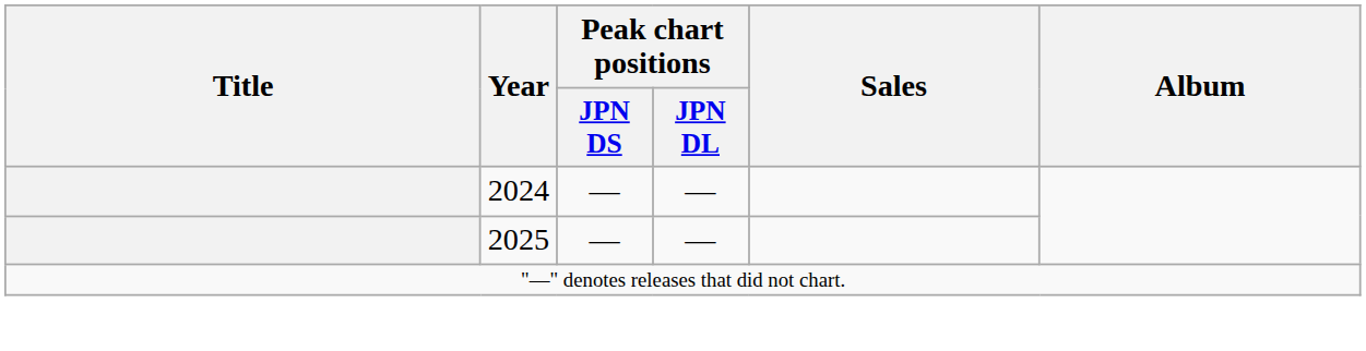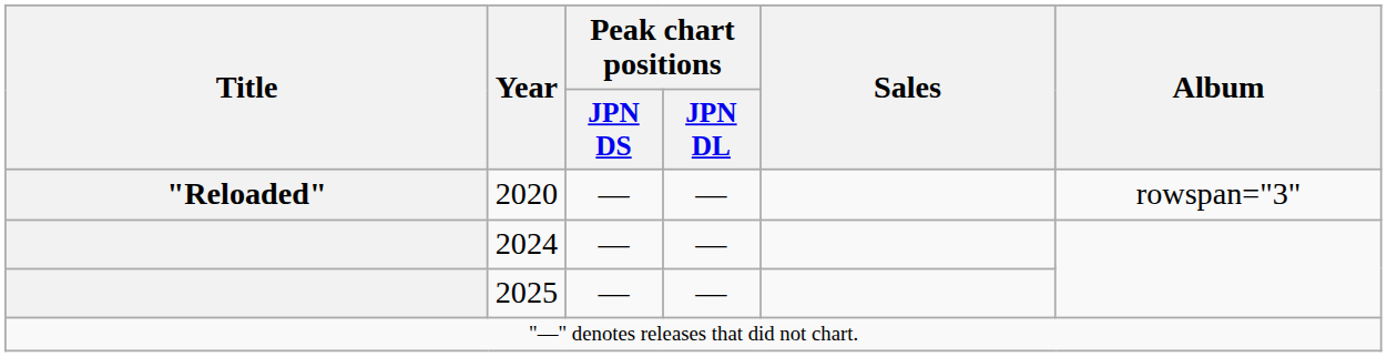+ row: "Reloaded" | 2020 | — | — | rowspan="3"
